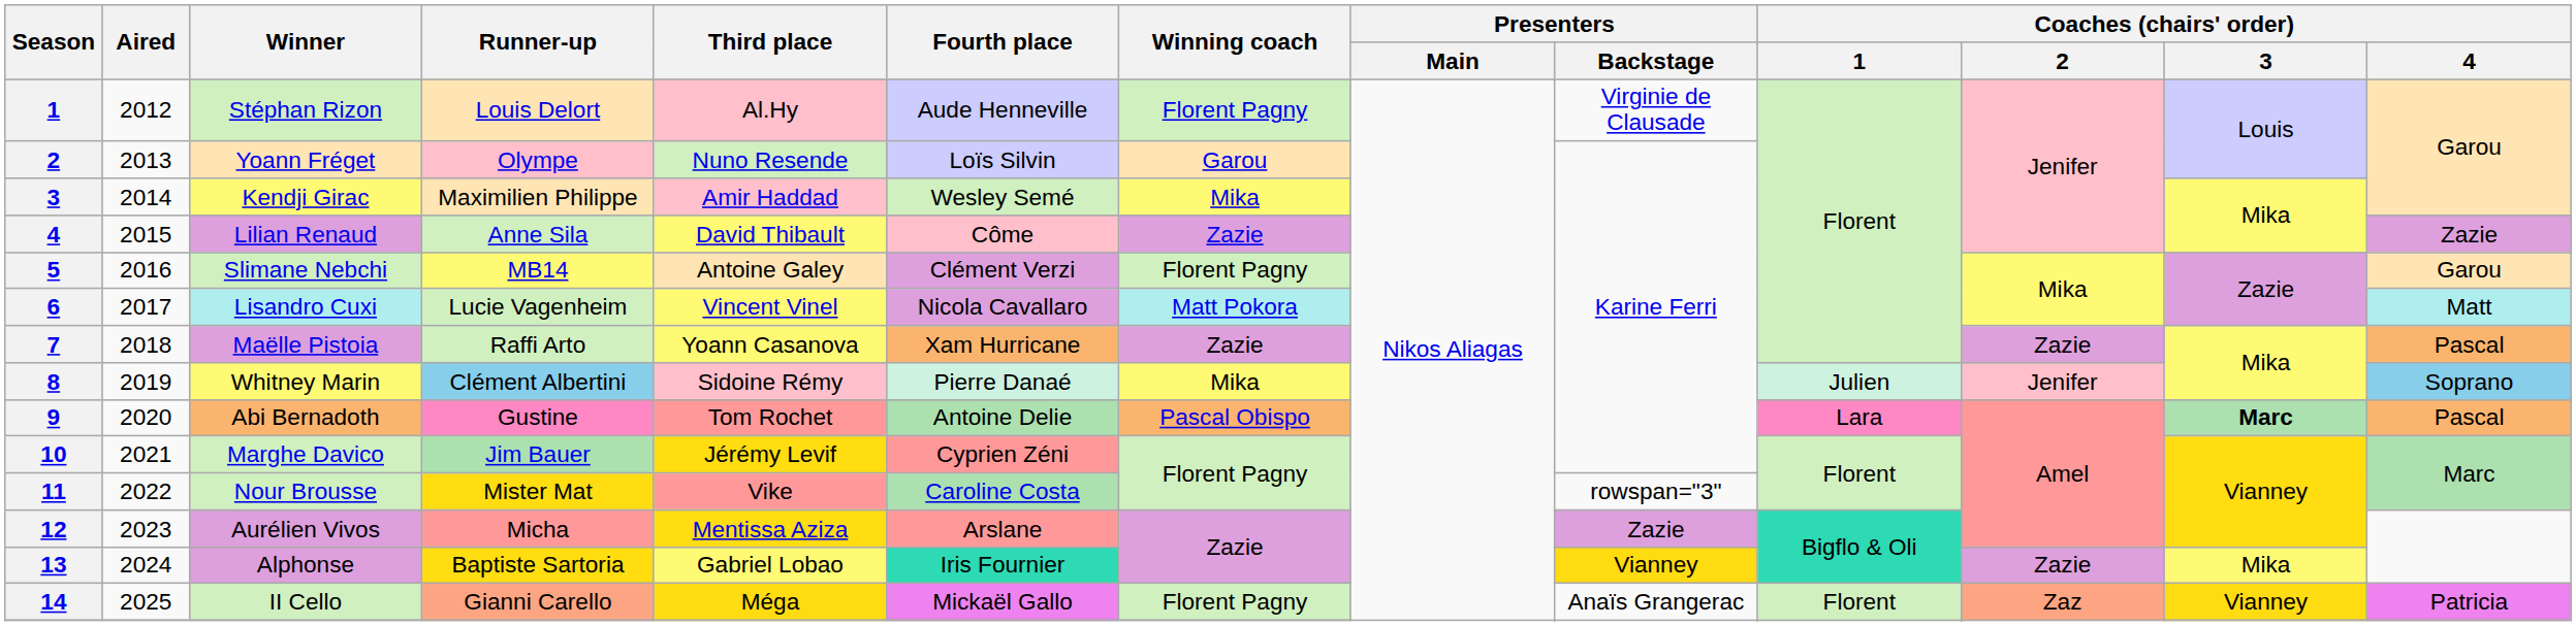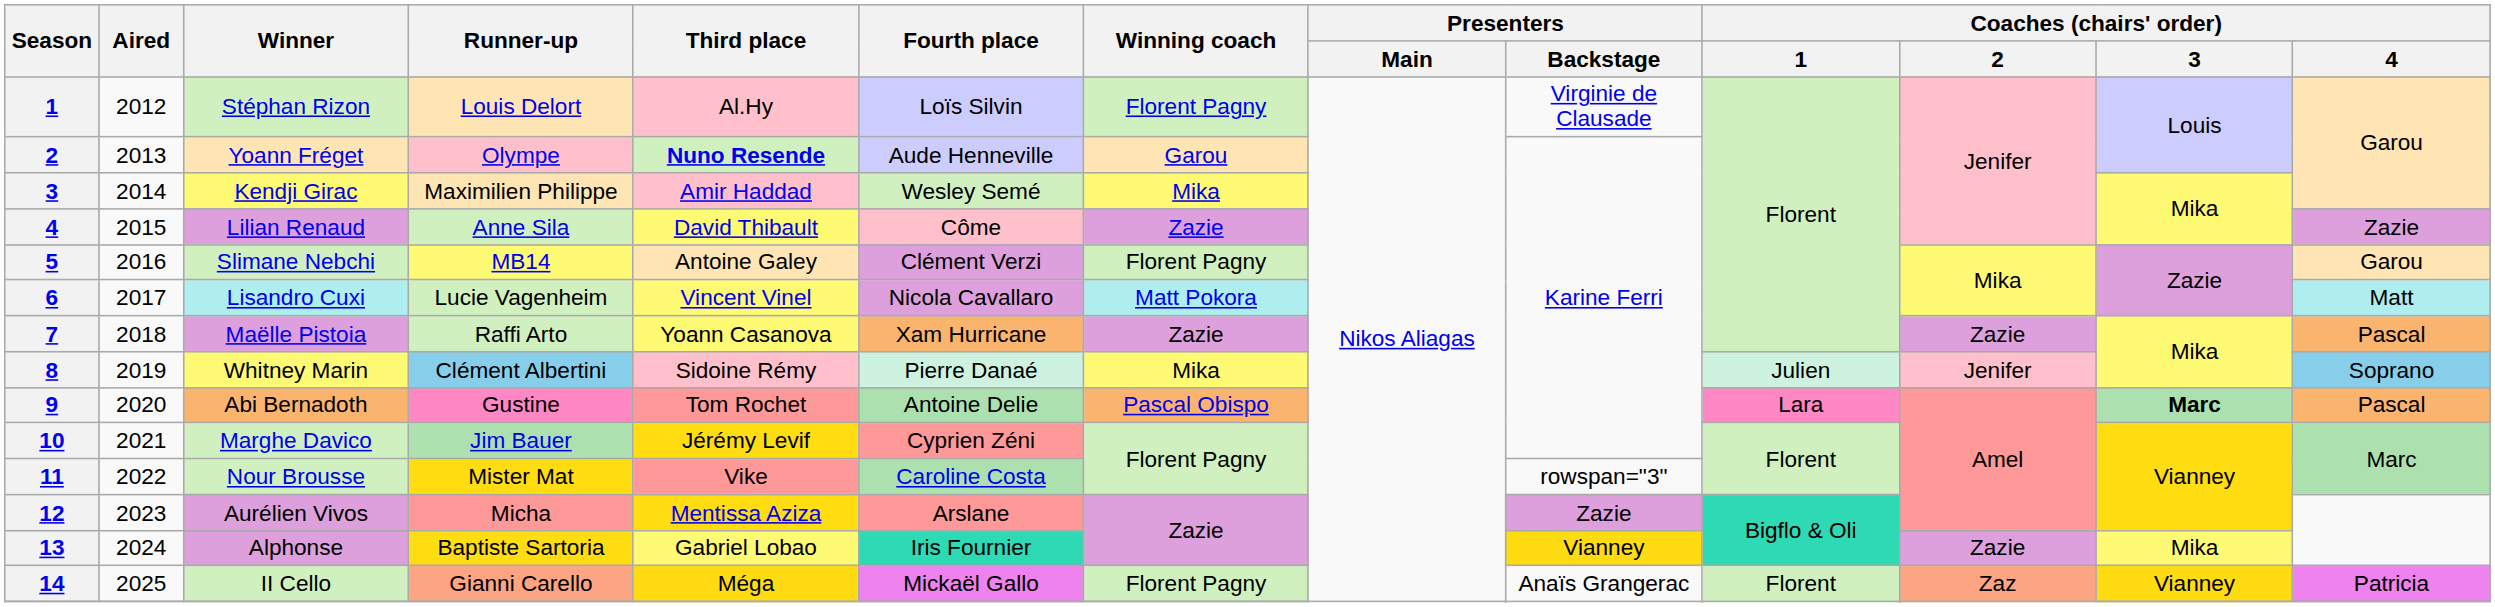Stéphan Rizon | Fourth place: Aude Henneville -> Loïs Silvin
Yoann Fréget | Third place: normal -> bold
Yoann Fréget | Fourth place: Loïs Silvin -> Aude Henneville
